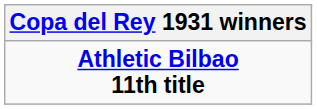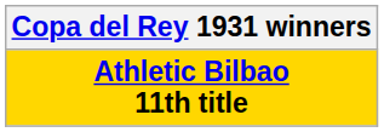row 2 | column 1: no background -> gold background
